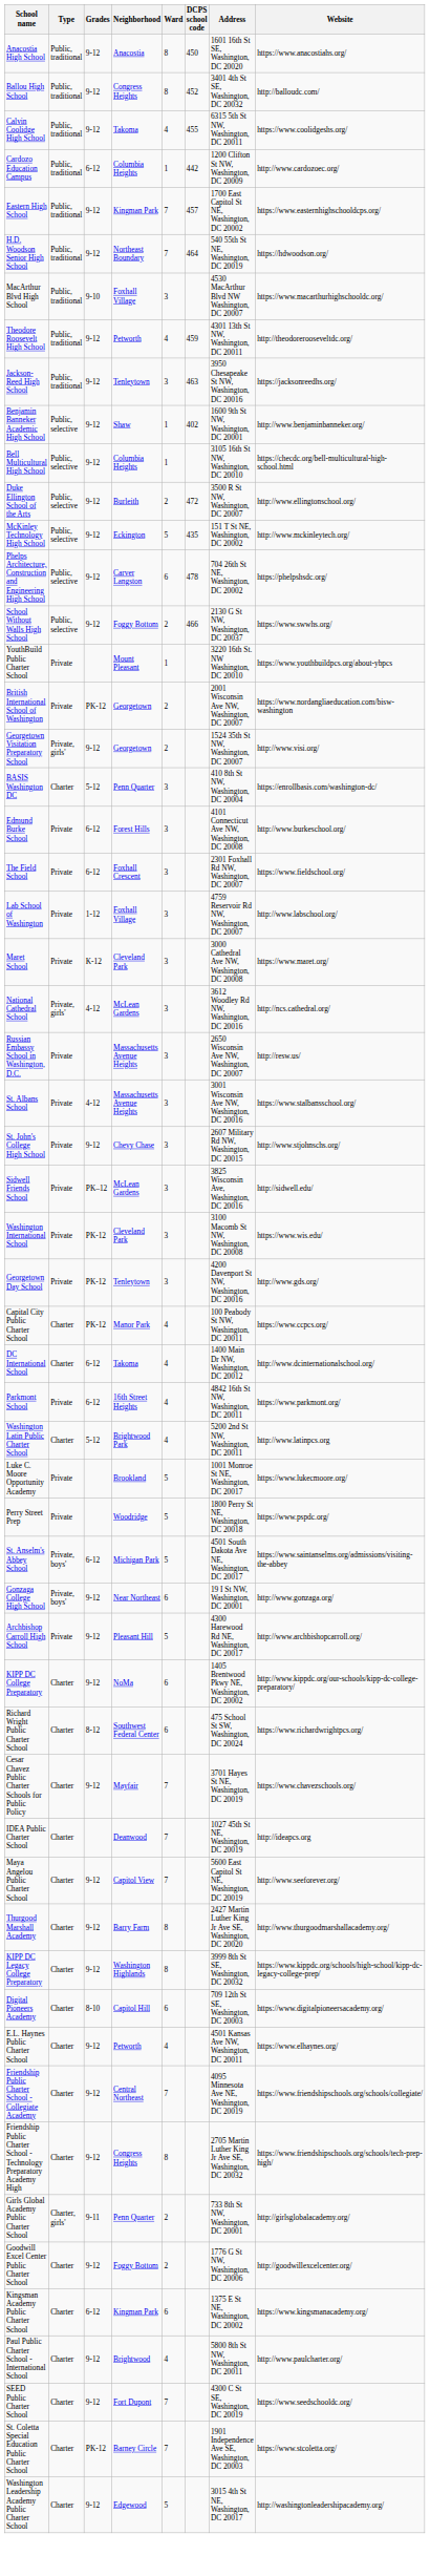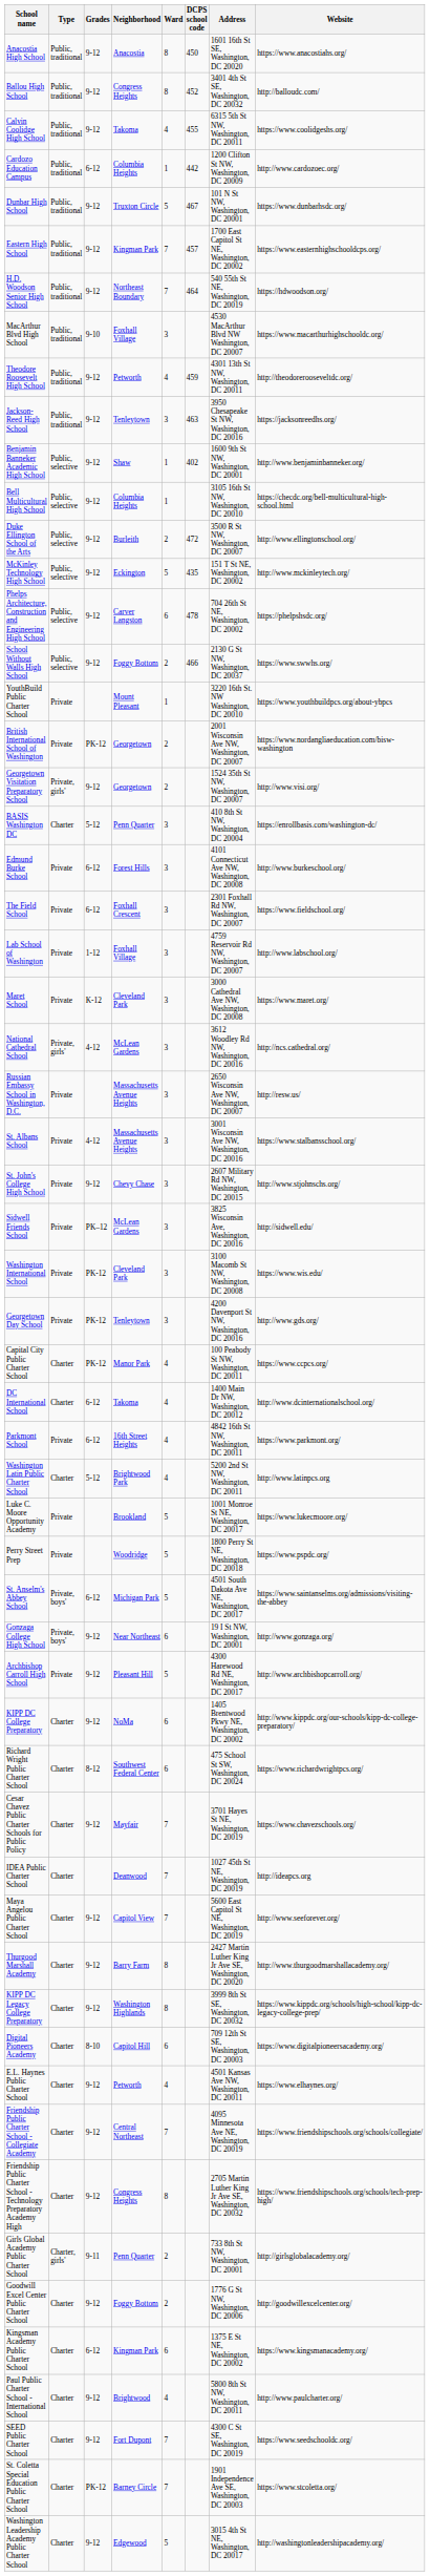+ row: Dunbar High School | Public, traditional | 9-12 | Truxton Circle | 5 | 467 | 101 N St NW, Washington, DC 20001 | https://www.dunbarhsdc.org/
